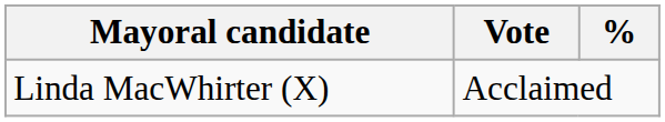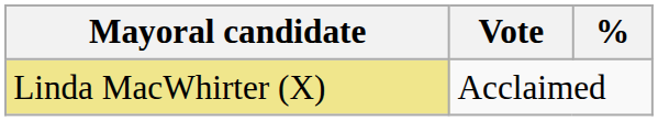Linda MacWhirter (X) | Mayoral candidate: no background -> khaki background
